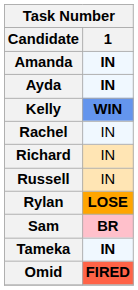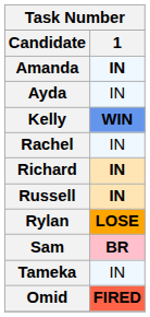Ayda | 1: bold -> normal
Richard | 1: normal -> bold
Russell | 1: normal -> bold
Tameka | 1: bold -> normal
